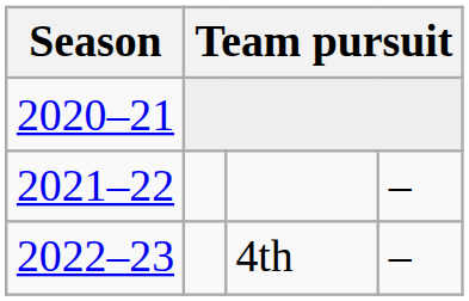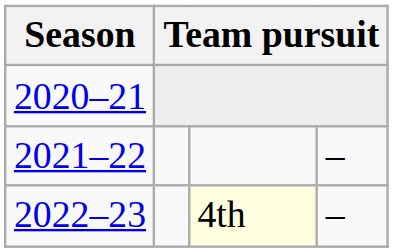2022–23 | column 3: no background -> lightyellow background
